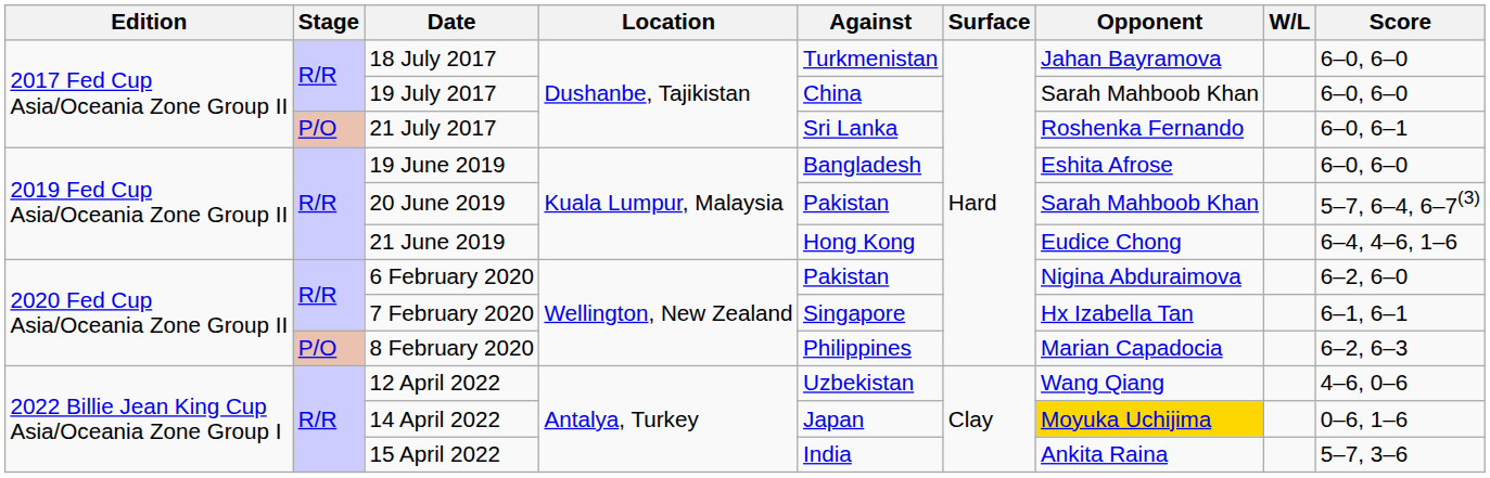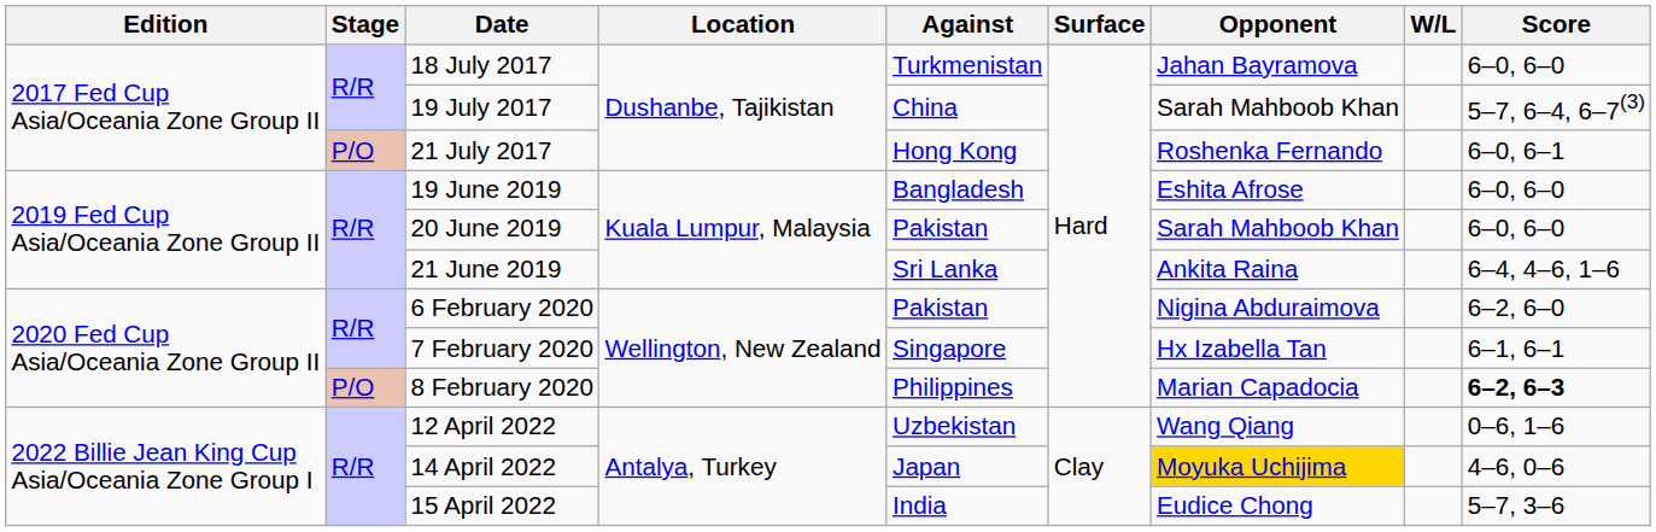19 July 2017 | Score: 6–0, 6–0 -> 5–7, 6–4, 6–7(3)
21 July 2017 | Against: Sri Lanka -> Hong Kong
20 June 2019 | Score: 5–7, 6–4, 6–7(3) -> 6–0, 6–0
21 June 2019 | Against: Hong Kong -> Sri Lanka
21 June 2019 | Opponent: Eudice Chong -> Ankita Raina
8 February 2020 | Score: normal -> bold
12 April 2022 | Score: 4–6, 0–6 -> 0–6, 1–6
14 April 2022 | Score: 0–6, 1–6 -> 4–6, 0–6
15 April 2022 | Opponent: Ankita Raina -> Eudice Chong
